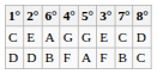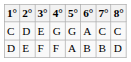columns swapped: 3° <-> 6°
row 2 | 2°: E -> D
row 2 | 8°: D -> C
row 3 | 2°: D -> E
row 3 | 8°: C -> D
